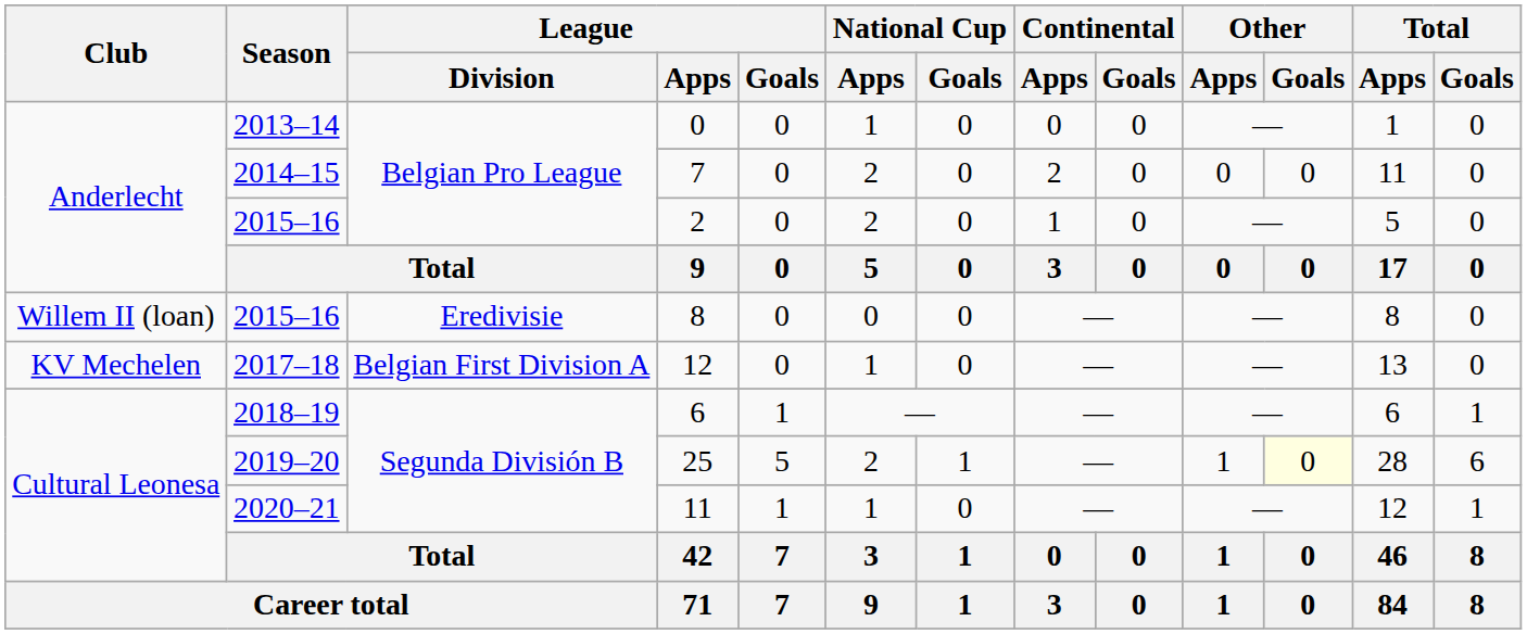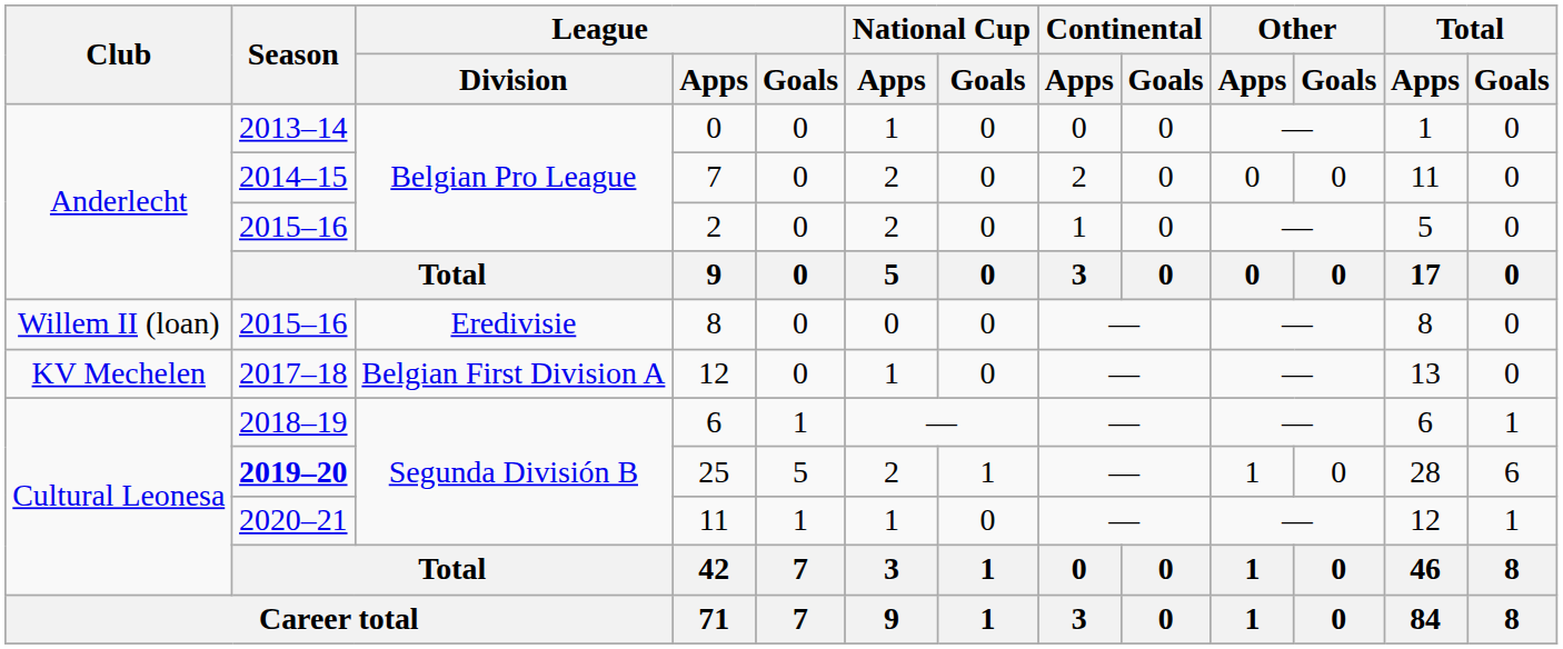25 | Season: normal -> bold
25 | Other / Goals: lightyellow background -> no background
